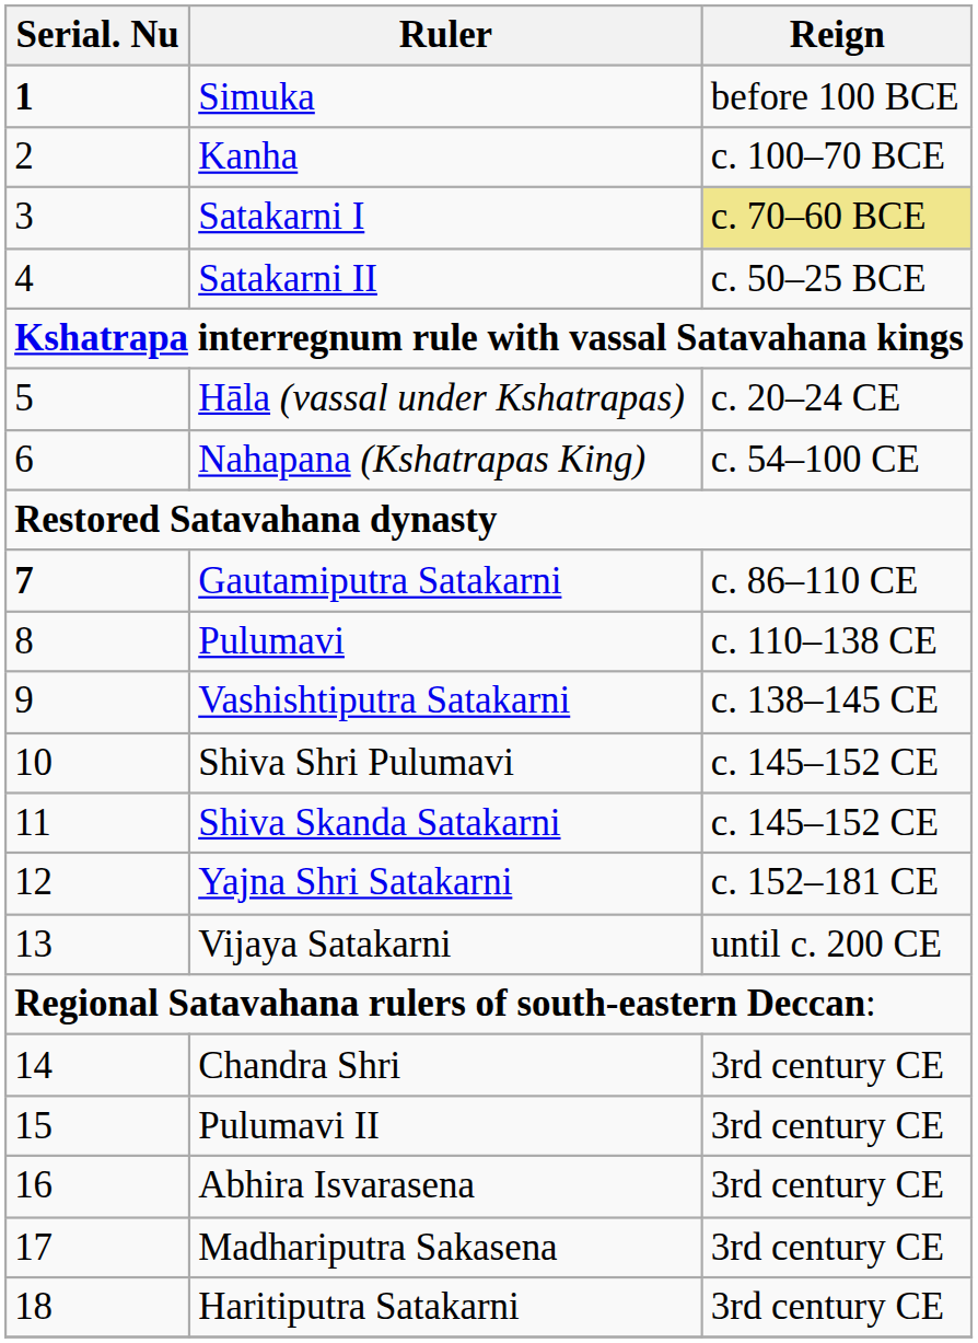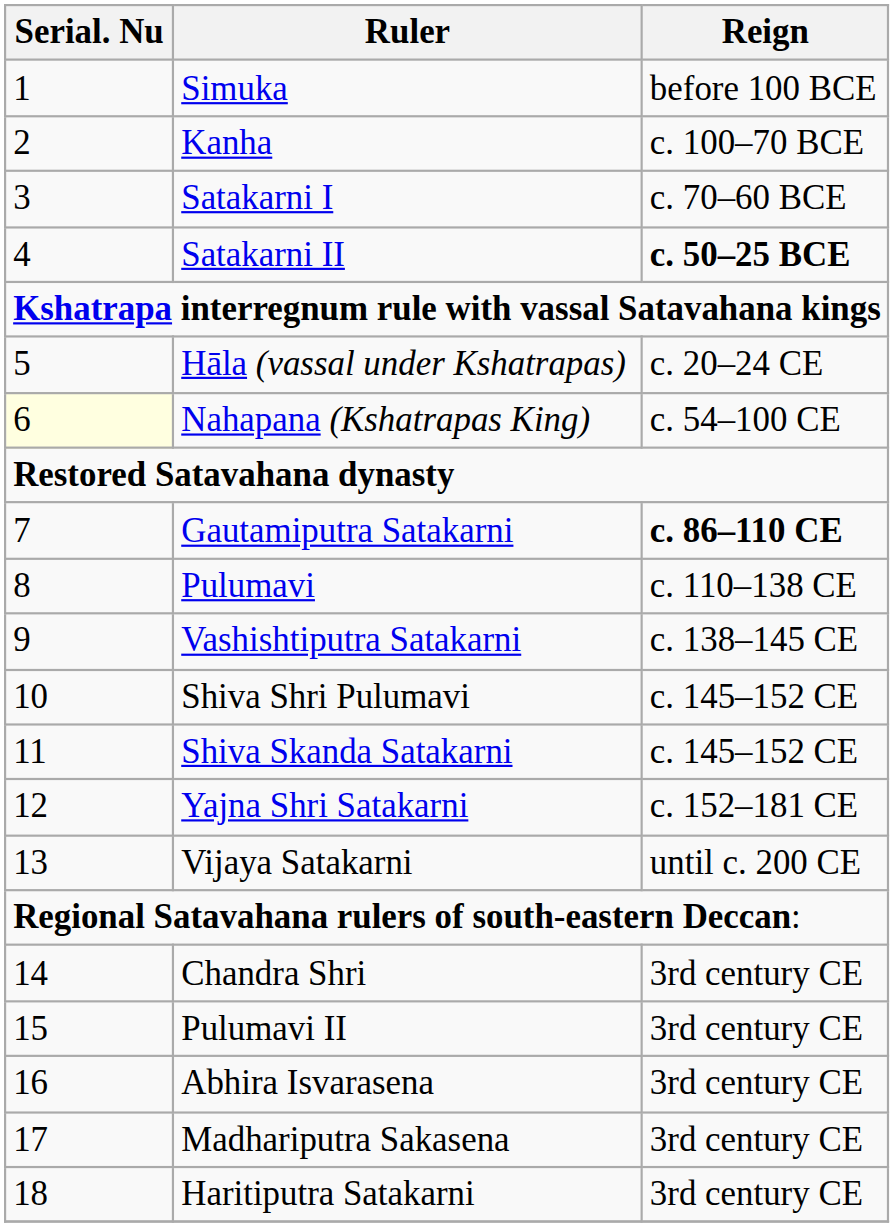Simuka | Serial. Nu: bold -> normal
Satakarni I | Reign: khaki background -> no background
Satakarni II | Reign: normal -> bold
Nahapana (Kshatrapas King) | Serial. Nu: no background -> lightyellow background
Gautamiputra Satakarni | Serial. Nu: bold -> normal
Gautamiputra Satakarni | Reign: normal -> bold
